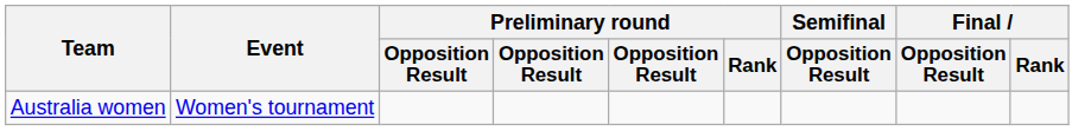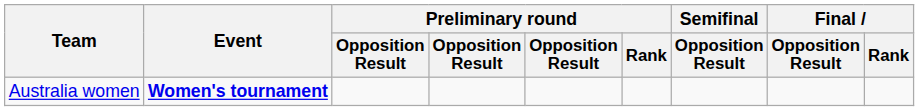Australia women | Event: normal -> bold
